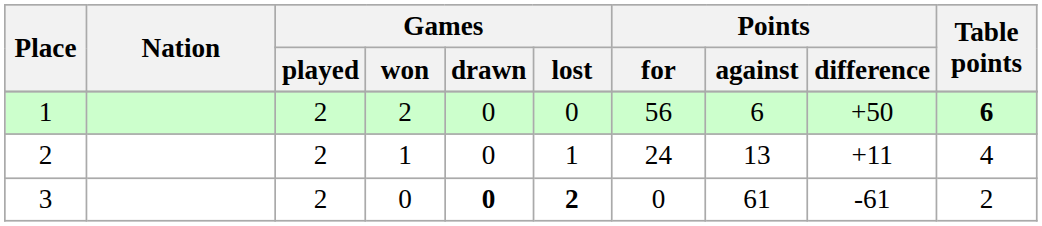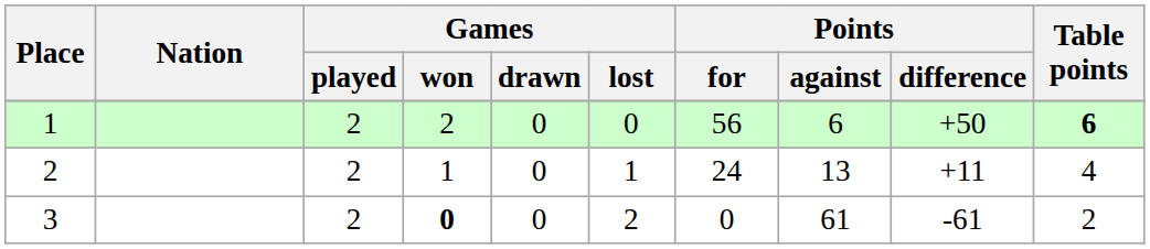3 | Games / won: normal -> bold
3 | Games / drawn: bold -> normal
3 | Games / lost: bold -> normal
